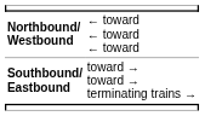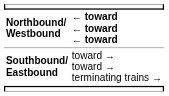row 1 | column 2: normal -> bold
